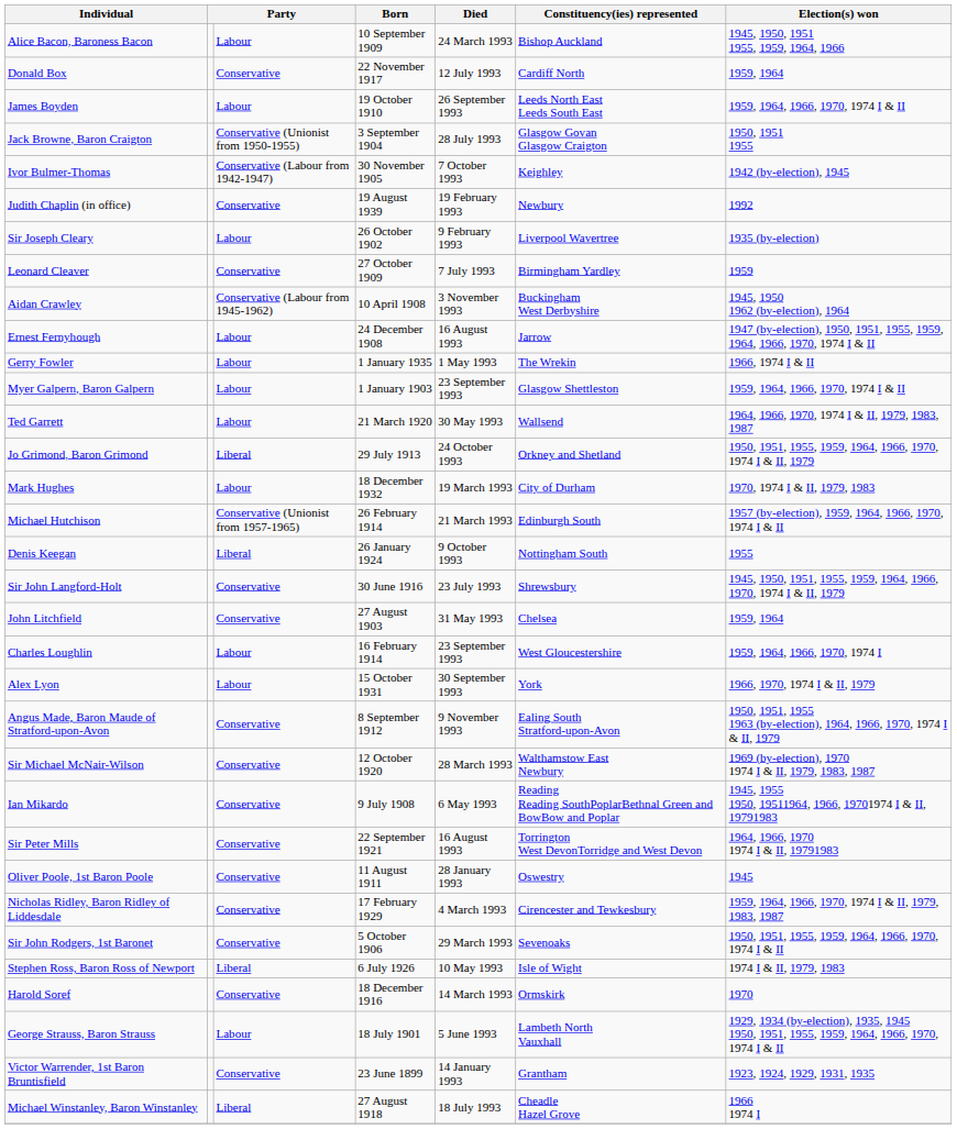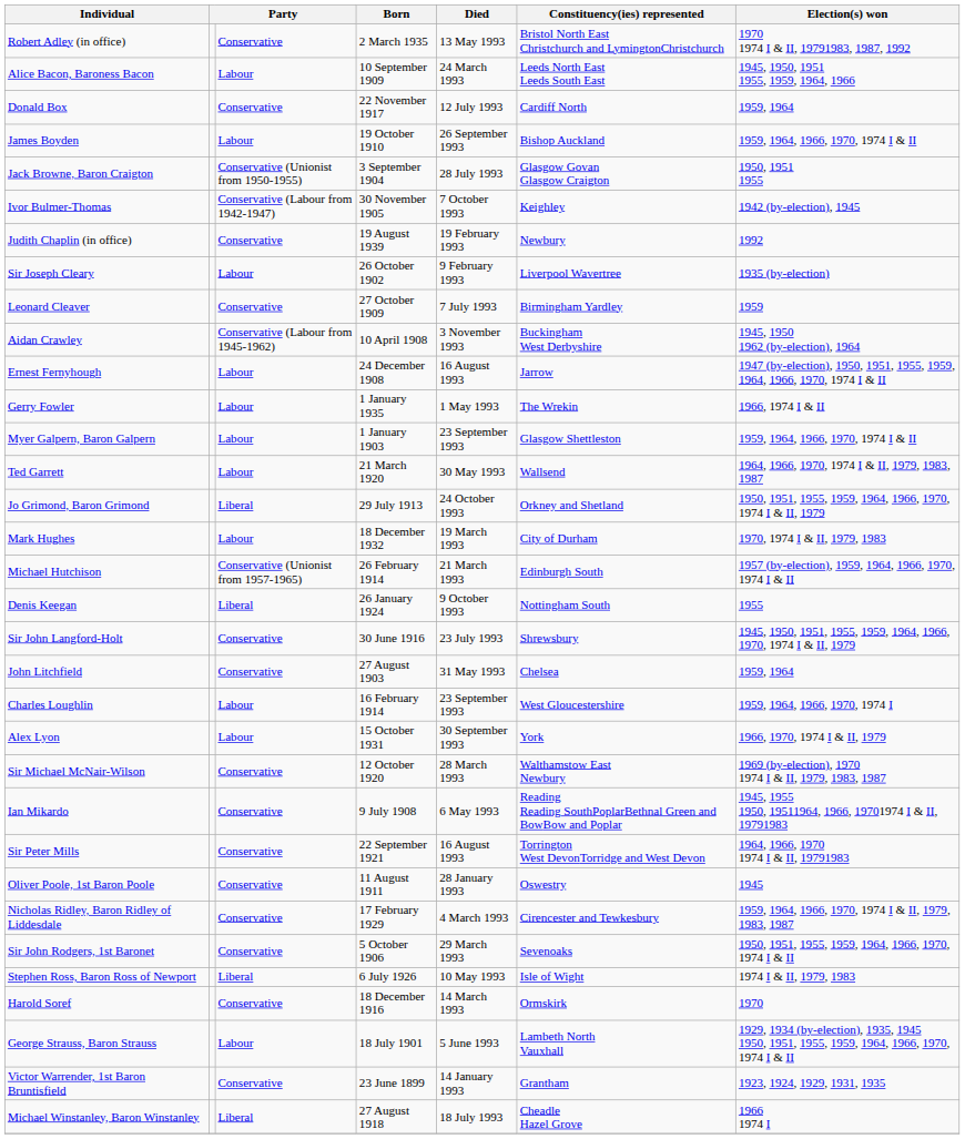+ row: Robert Adley (in office) | Conservative | 2 March 1935 | 13 May 1993 | Bristol North East Christchurch and LymingtonChristchurch | 1970 1974 I & II, 19791983, 1987, 1992
Alice Bacon, Baroness Bacon | Constituency(ies) represented: Bishop Auckland -> Leeds North East Leeds South East
James Boyden | Constituency(ies) represented: Leeds North East Leeds South East -> Bishop Auckland
- row: Angus Made, Baron Maude of Stratford-upon-Avon | Conservative | 8 September 1912 | 9 November 1993 | Ealing South Stratford-upon-Avon | 1950, 1951, 1955 1963 (by-election), 1964, 1966, 1970, 1974 I & II, 1979
